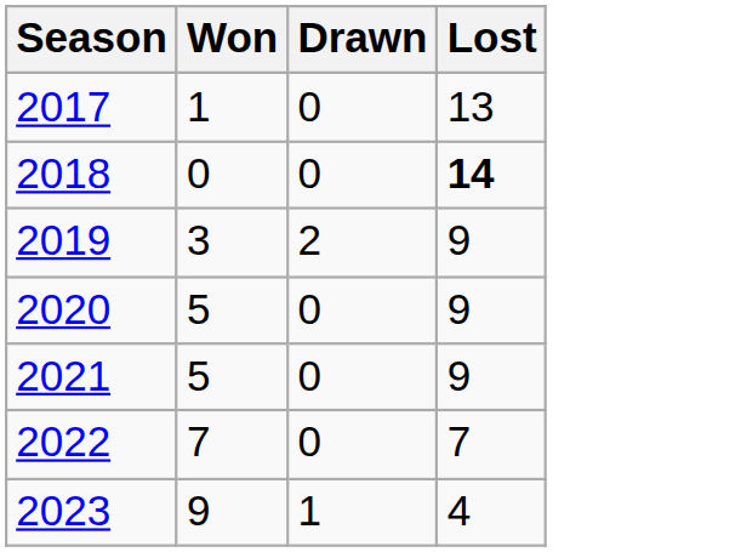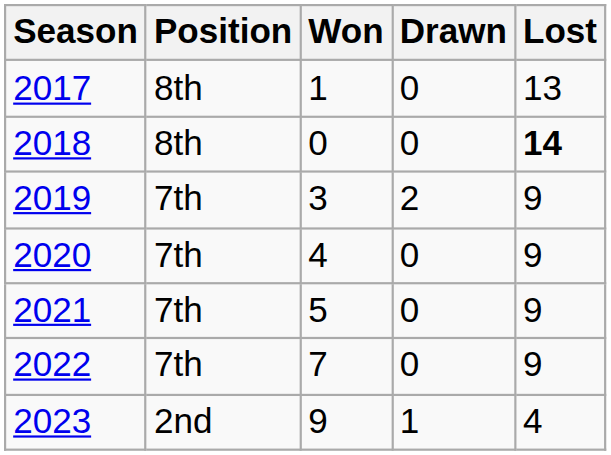+ column: Position | 8th | 8th | 7th | 7th | 7th | 7th | 2nd
2020 | Won: 5 -> 4
2022 | Lost: 7 -> 9
